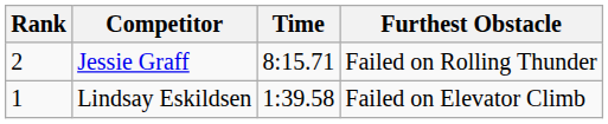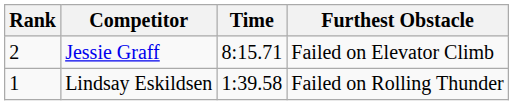Jessie Graff | Furthest Obstacle: Failed on Rolling Thunder -> Failed on Elevator Climb
Lindsay Eskildsen | Furthest Obstacle: Failed on Elevator Climb -> Failed on Rolling Thunder
